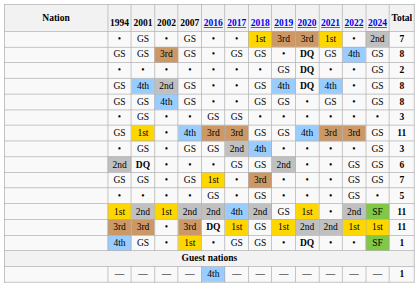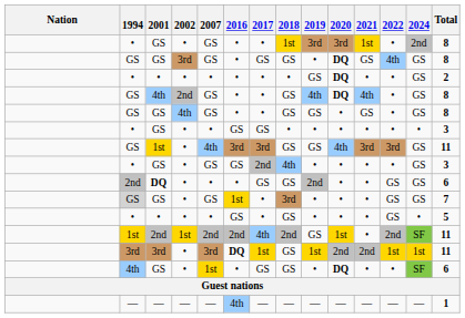row 2 | Total: 7 -> 8
row 11 | 1994: no background -> lightgrey background
row 15 | Total: 1 -> 6
